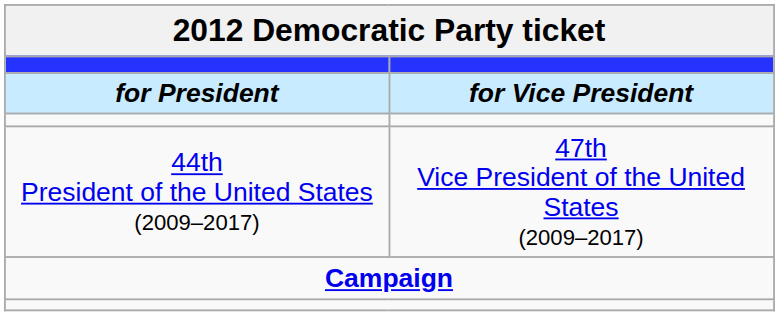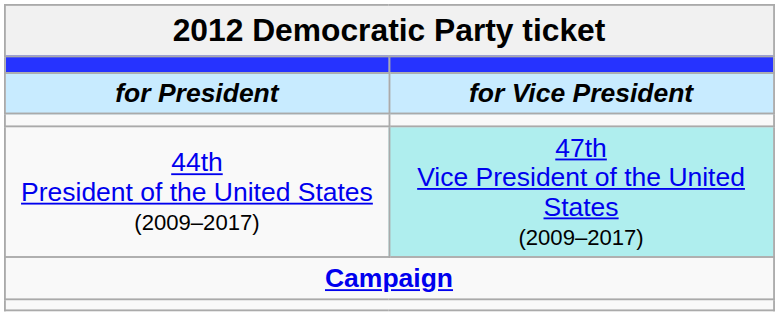44th President of the United States (2009–2017) | column 2: no background -> paleturquoise background
